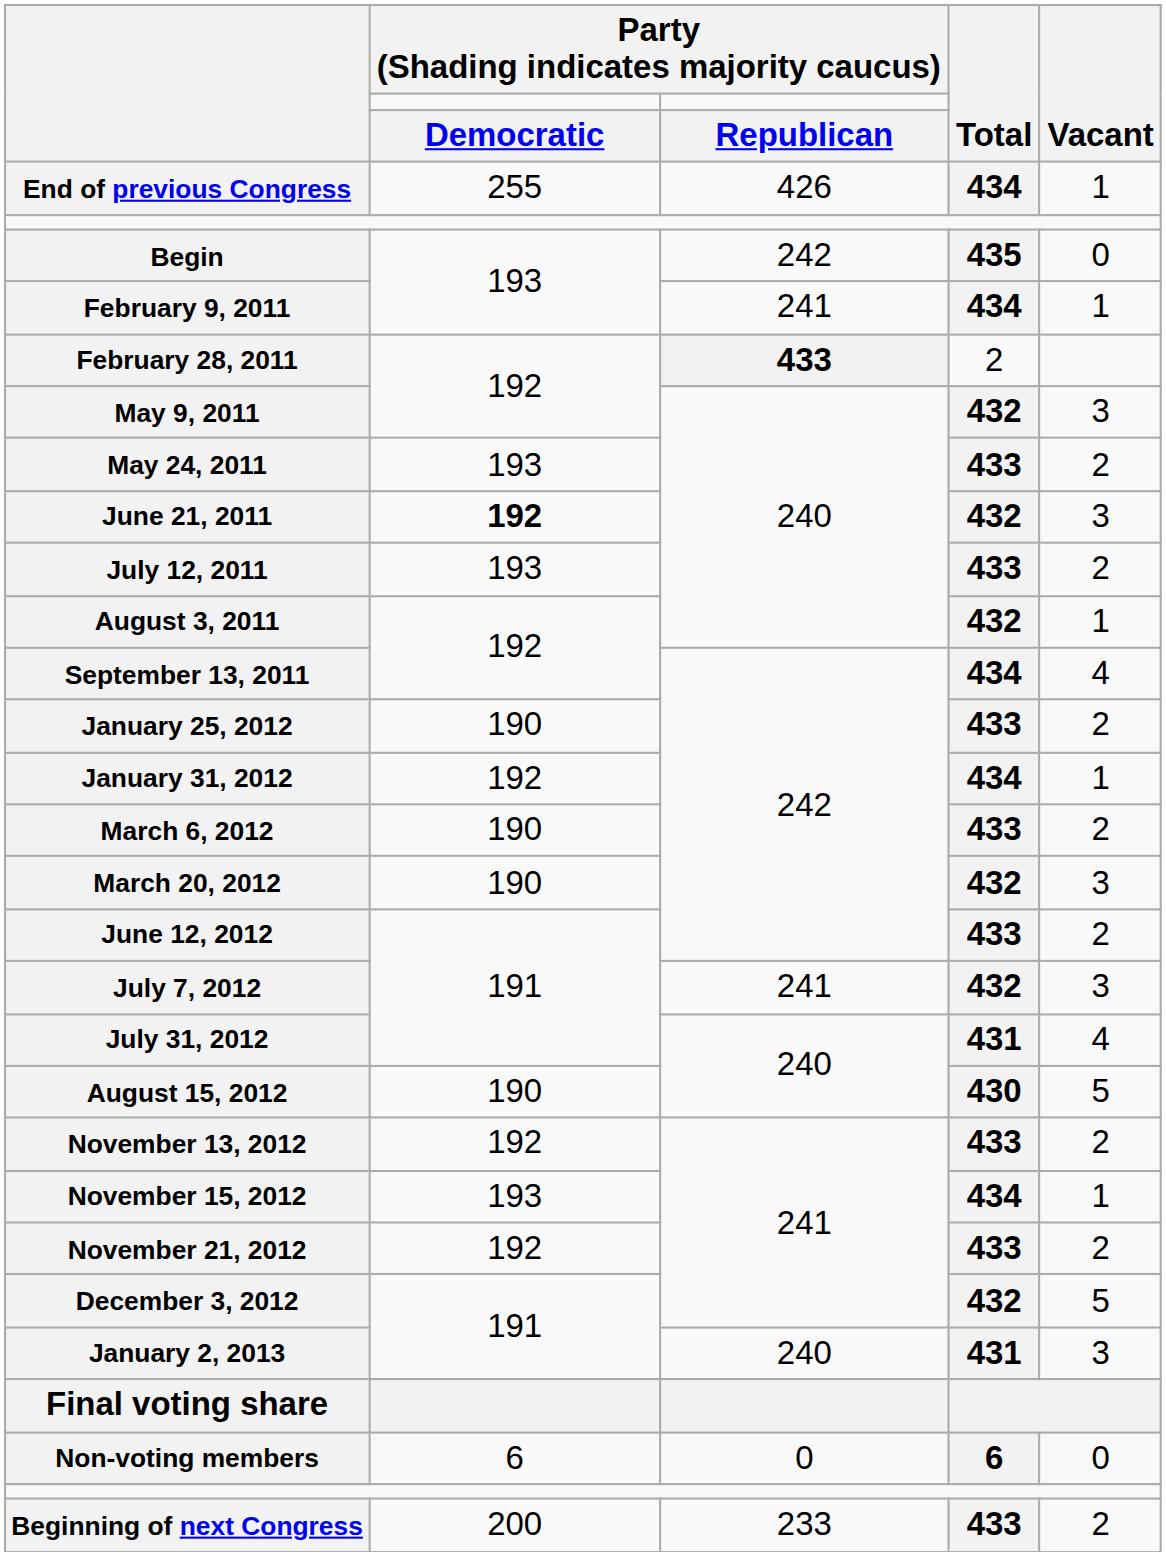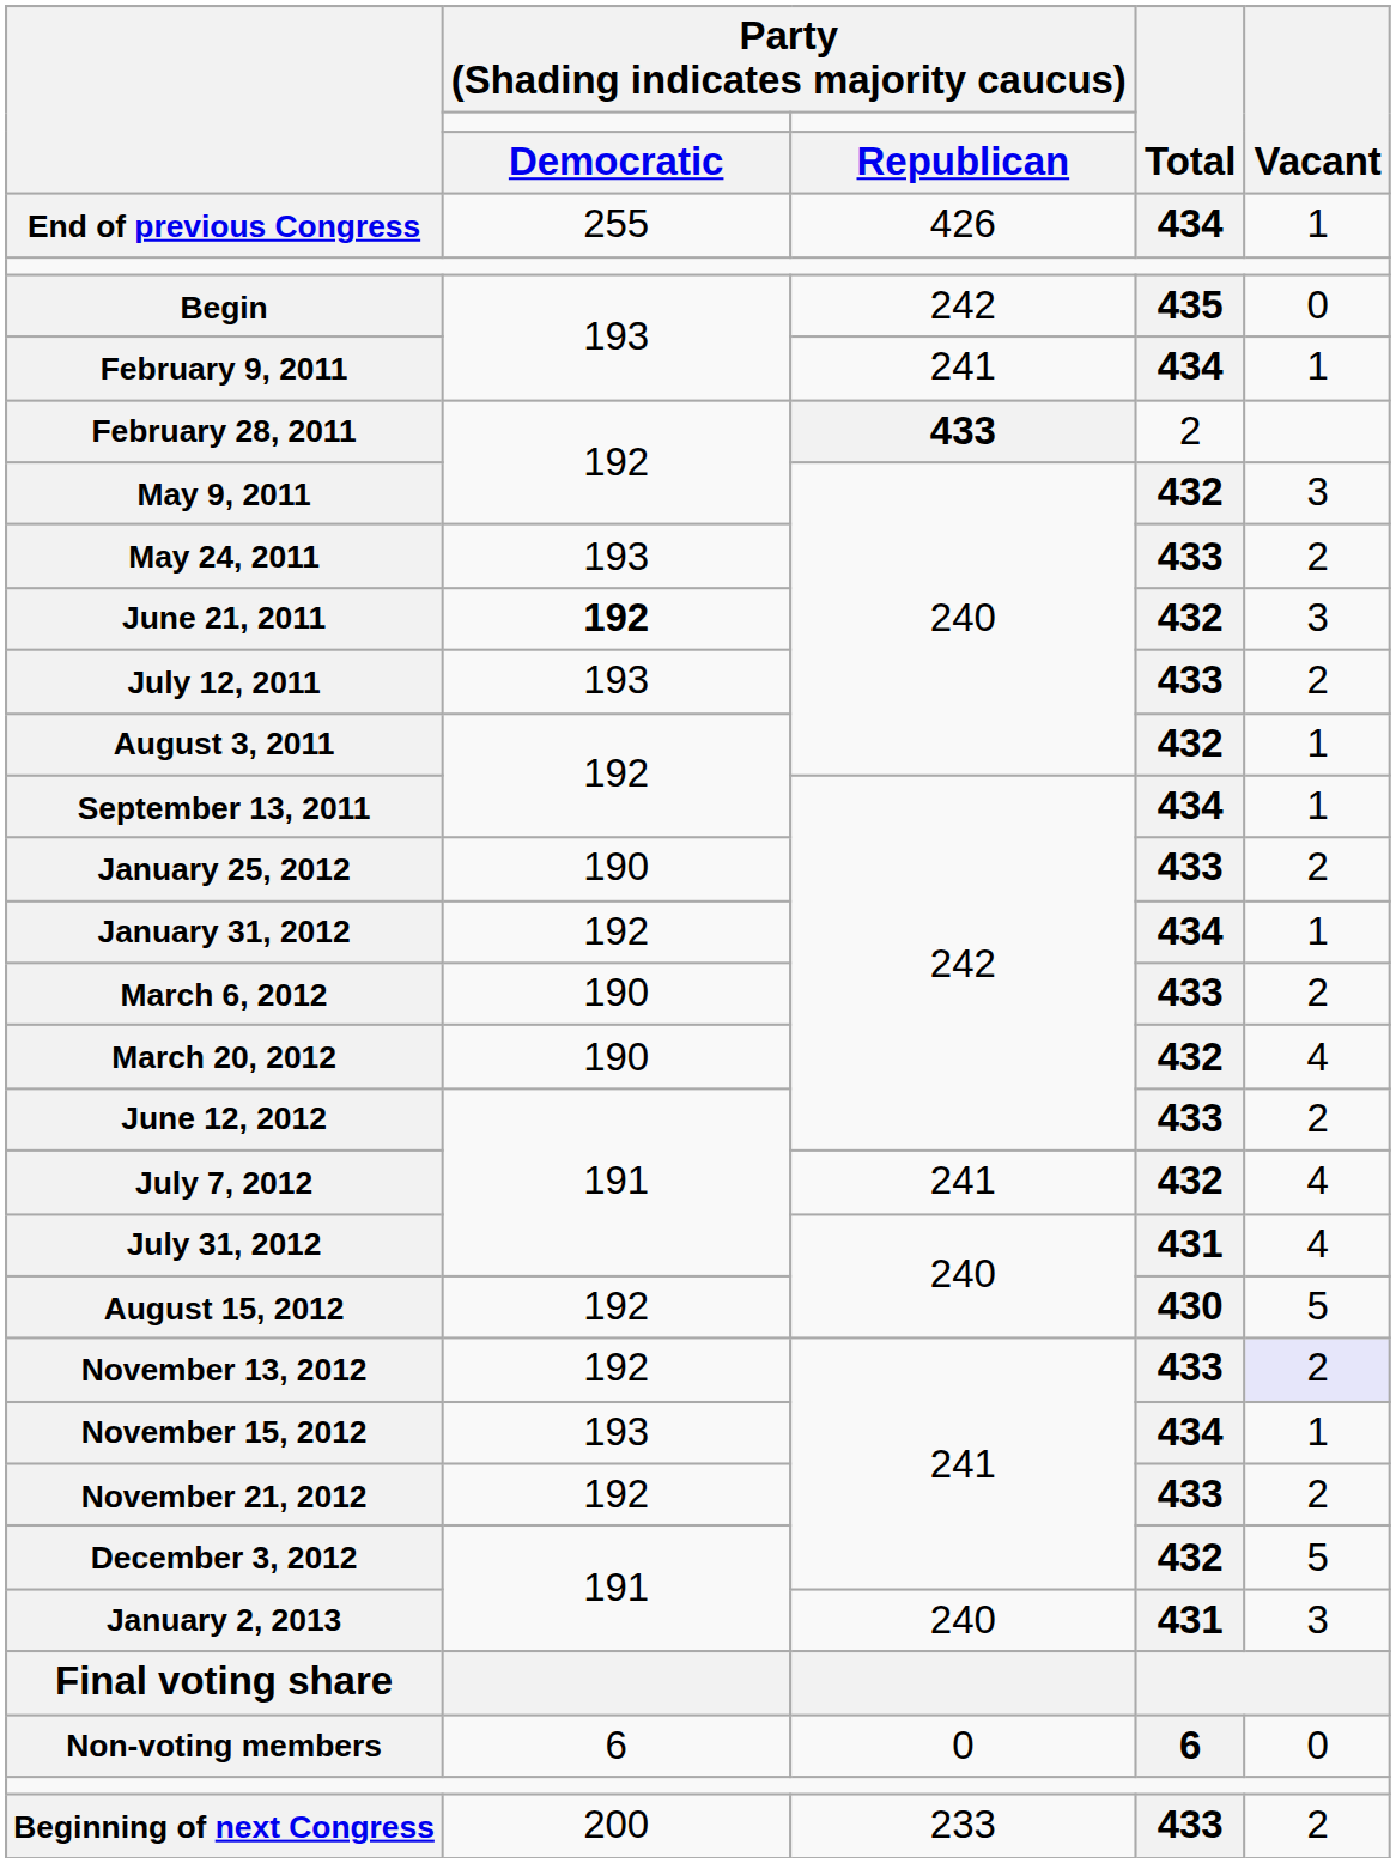September 13, 2011 | Vacant: 4 -> 1
March 20, 2012 | Vacant: 3 -> 4
July 7, 2012 | Vacant: 3 -> 4
August 15, 2012 | column 2: 190 -> 192
November 13, 2012 | Vacant: no background -> lavender background
